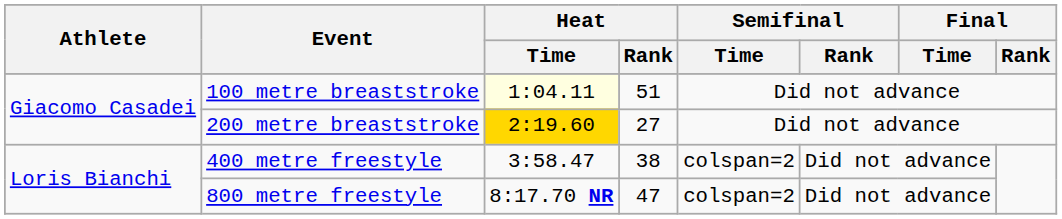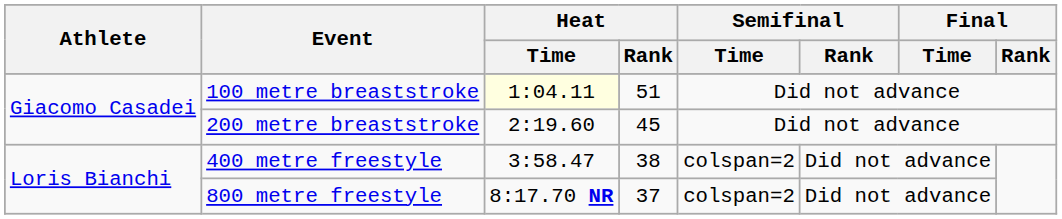200 metre breaststroke | Heat / Time: gold background -> no background
200 metre breaststroke | Heat / Rank: 27 -> 45
800 metre freestyle | Heat / Rank: 47 -> 37
